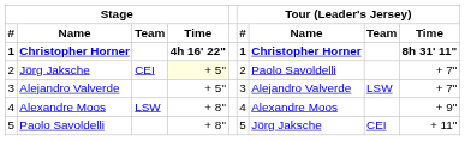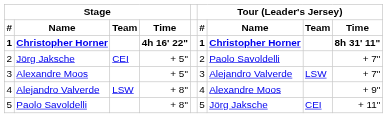row 4 | Stage / Time / 4h 16' 22": lightyellow background -> no background
row 5 | Stage / Name / Christopher Horner: Alejandro Valverde -> Alexandre Moos
row 6 | Stage / Name / Christopher Horner: Alexandre Moos -> Alejandro Valverde
